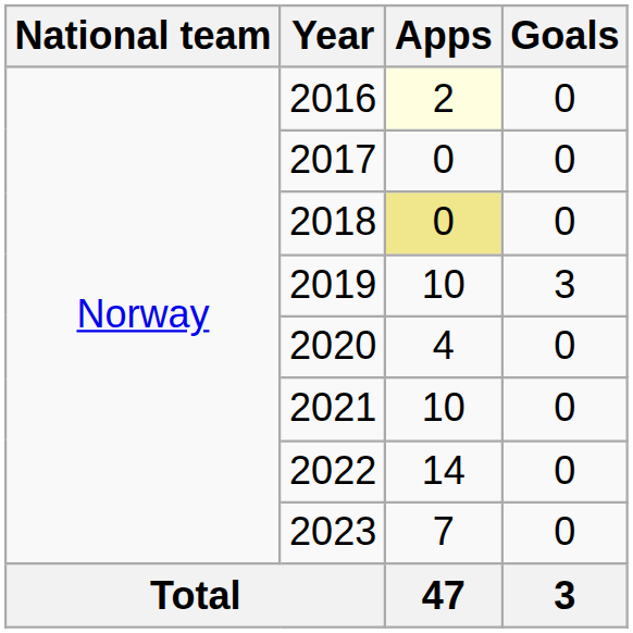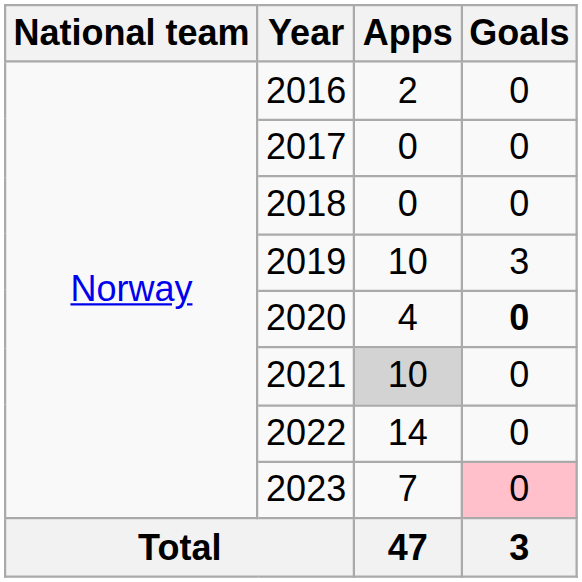2016 | Apps: lightyellow background -> no background
2018 | Apps: khaki background -> no background
2020 | Goals: normal -> bold
2021 | Apps: no background -> lightgrey background
2023 | Goals: no background -> pink background
